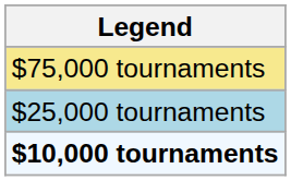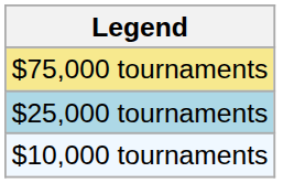row 4 | column 1: bold -> normal
